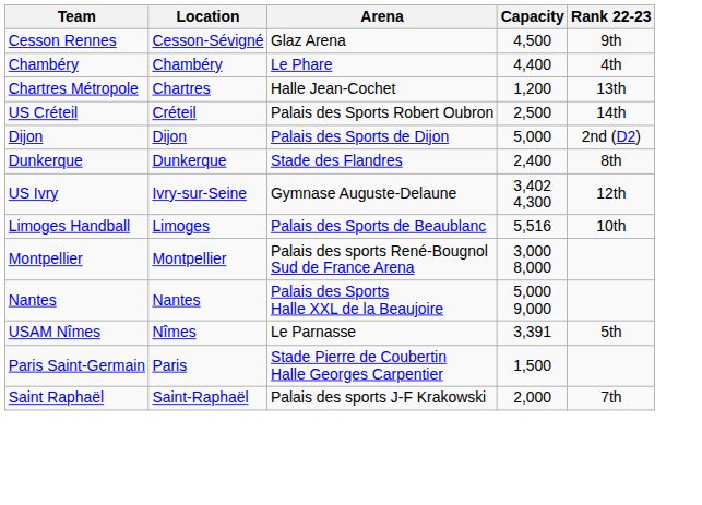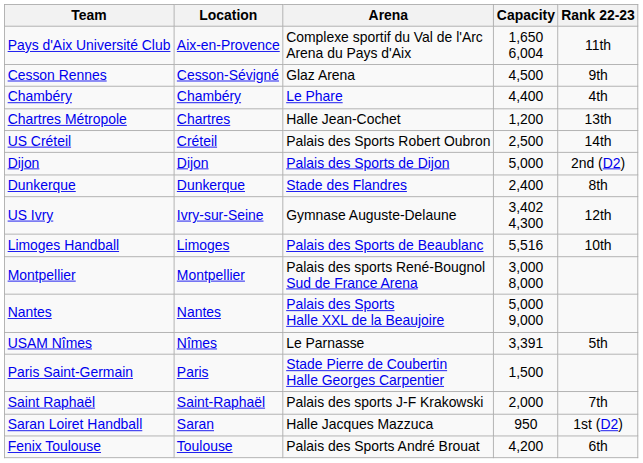+ row: Pays d'Aix Université Club | Aix-en-Provence | Complexe sportif du Val de l'Arc Arena du Pays d'Aix | 1,650 6,004 | 11th
+ row: Saran Loiret Handball | Saran | Halle Jacques Mazzuca | 950 | 1st (D2)
+ row: Fenix Toulouse | Toulouse | Palais des Sports André Brouat | 4,200 | 6th
